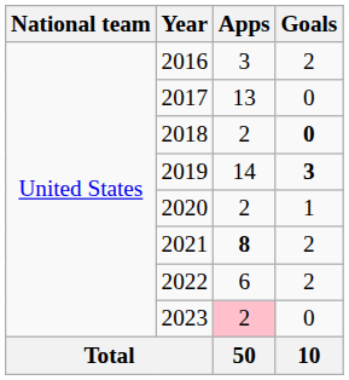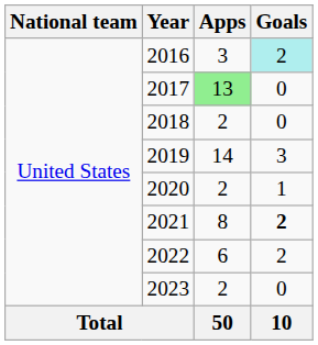2016 | Goals: no background -> paleturquoise background
2017 | Apps: no background -> lightgreen background
2018 | Goals: bold -> normal
2019 | Goals: bold -> normal
2021 | Apps: bold -> normal
2021 | Goals: normal -> bold
2023 | Apps: pink background -> no background
